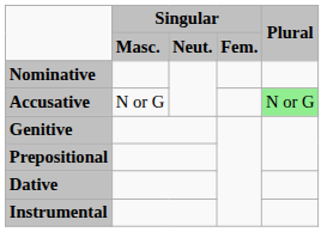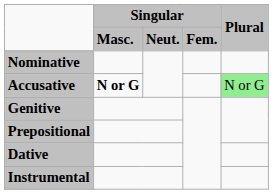Accusative | column 2: normal -> bold
